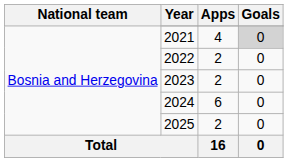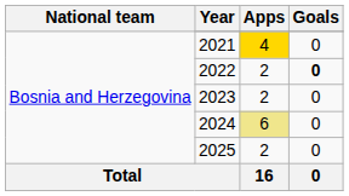2021 | Apps: no background -> gold background
2021 | Goals: lightgrey background -> no background
2022 | Goals: normal -> bold
2024 | Apps: no background -> khaki background
